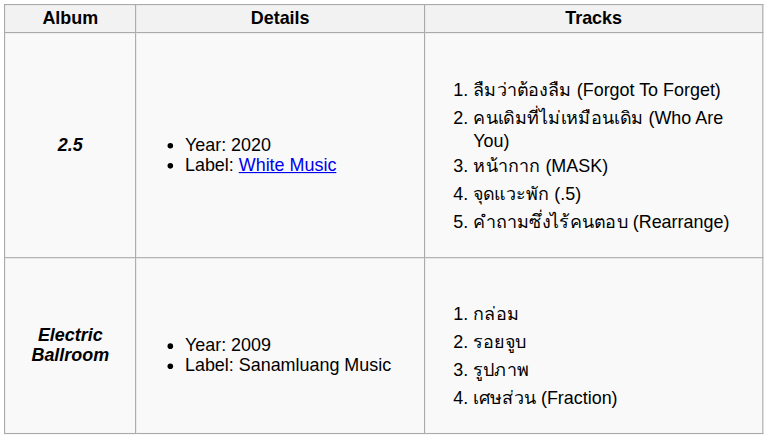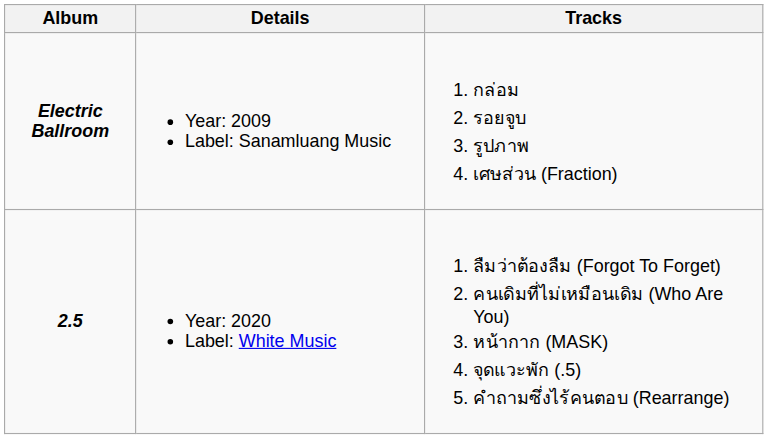rows swapped: Electric Ballroom <-> 2.5
